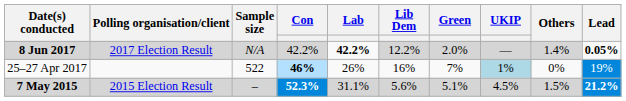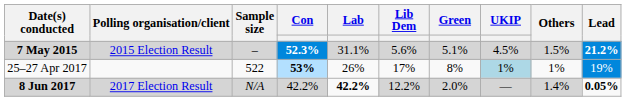rows swapped: 8 Jun 2017 <-> 7 May 2015
25–27 Apr 2017 | Con: 46% -> 53%
25–27 Apr 2017 | Lib Dem: 16% -> 17%
25–27 Apr 2017 | Green: 7% -> 8%
25–27 Apr 2017 | Others: 0% -> 1%
